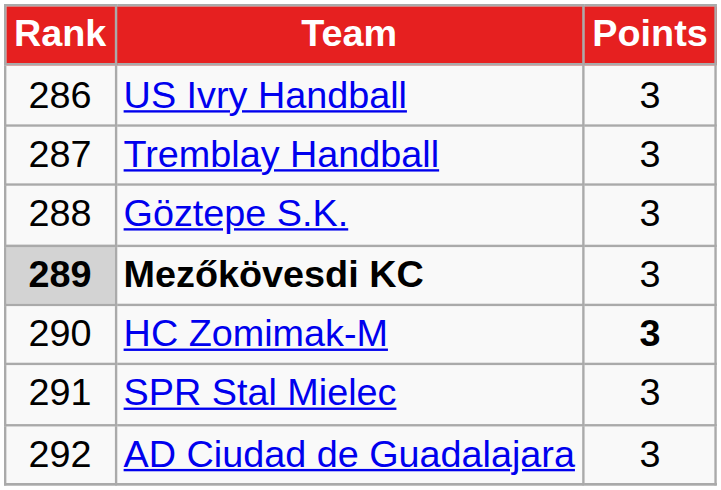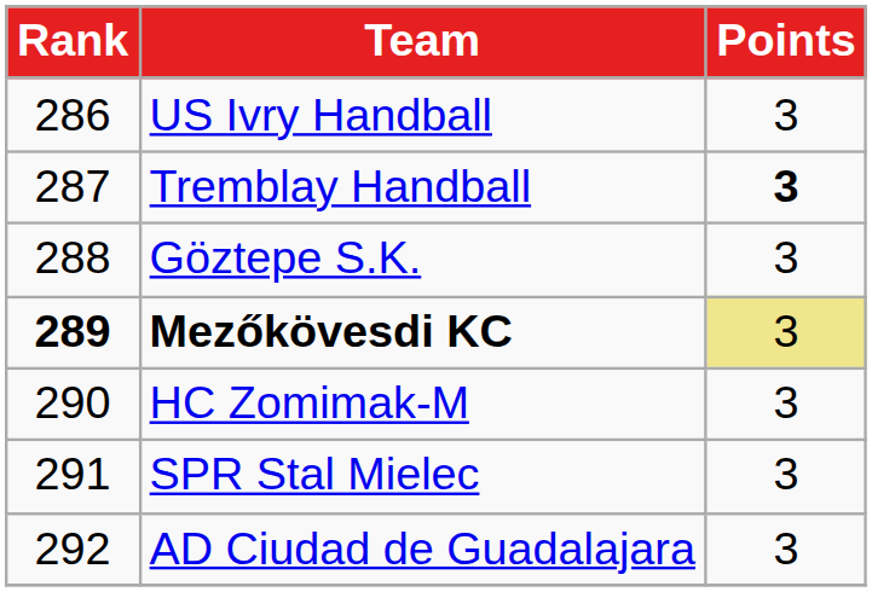Tremblay Handball | Points: normal -> bold
Mezőkövesdi KC | Rank: lightgrey background -> no background
Mezőkövesdi KC | Points: no background -> khaki background
HC Zomimak-M | Points: bold -> normal
